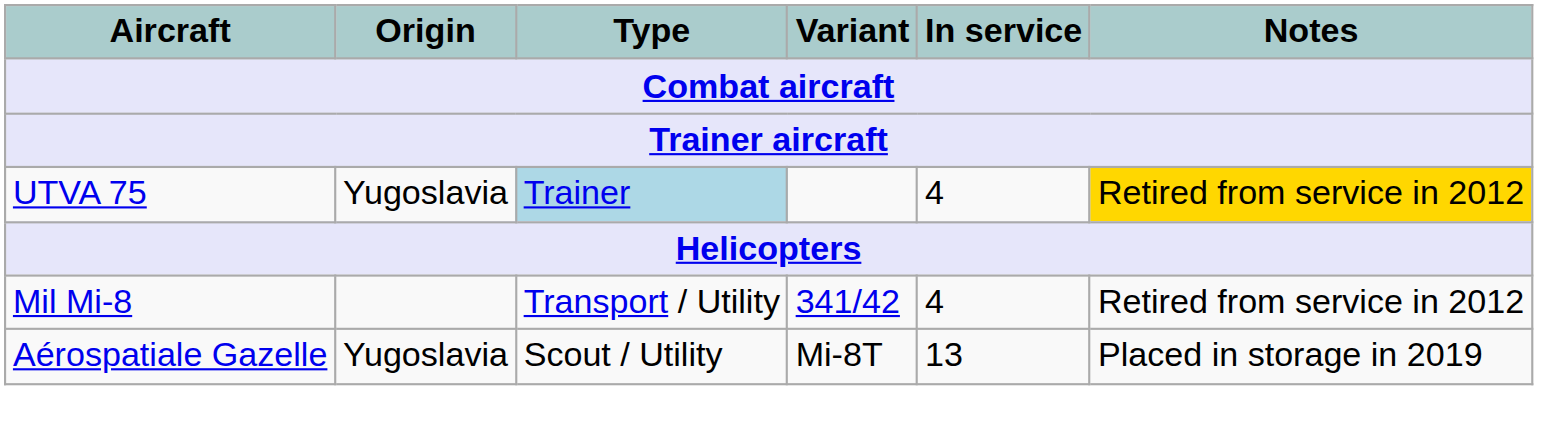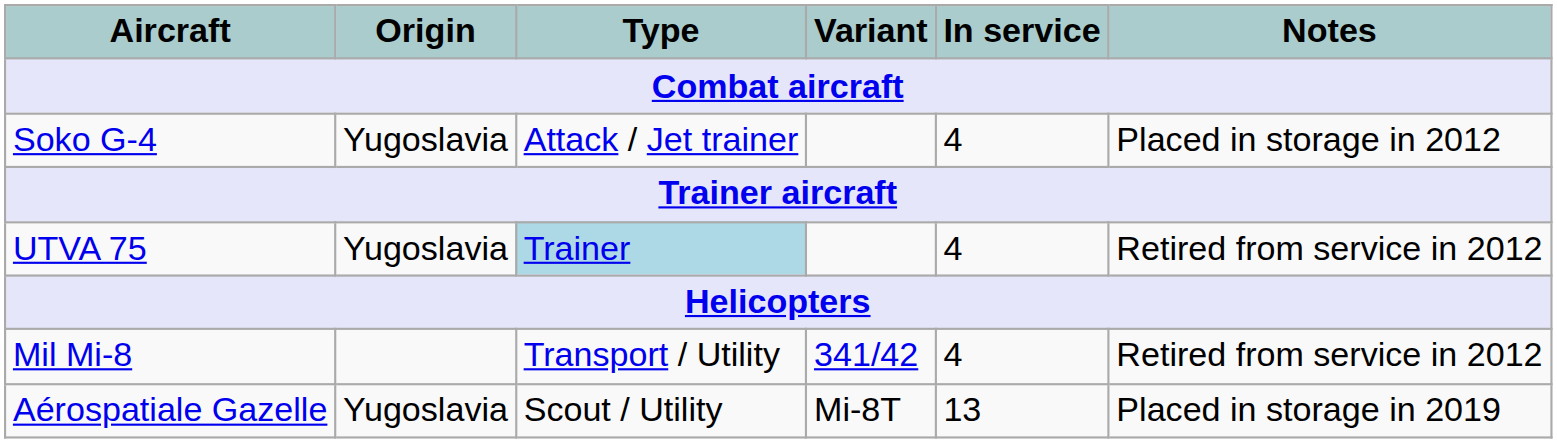+ row: Soko G-4 | Yugoslavia | Attack / Jet trainer | 4 | Placed in storage in 2012
UTVA 75 | Notes: gold background -> no background
